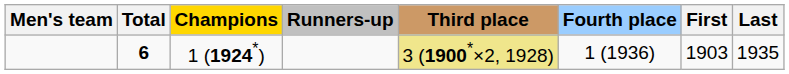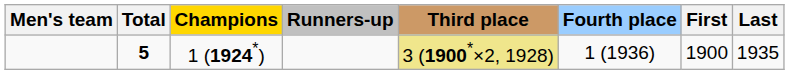row 2 | Total: 6 -> 5
row 2 | First: 1903 -> 1900
